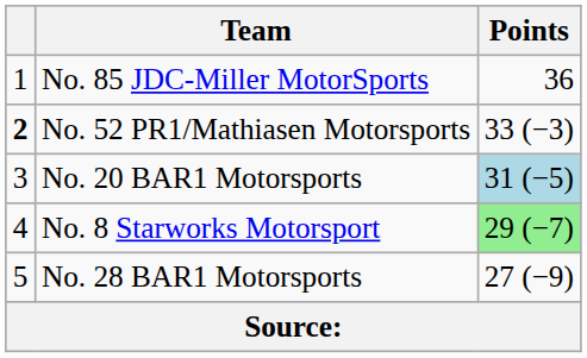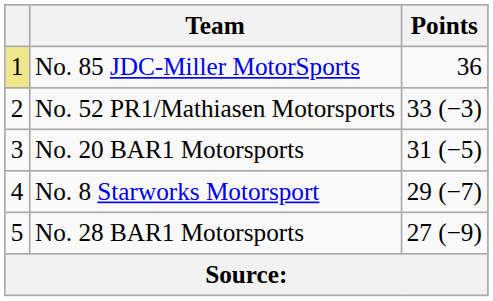No. 85 JDC-Miller MotorSports | column 1: no background -> khaki background
No. 52 PR1/Mathiasen Motorsports | column 1: bold -> normal
No. 20 BAR1 Motorsports | Points: lightblue background -> no background
No. 8 Starworks Motorsport | Points: lightgreen background -> no background
